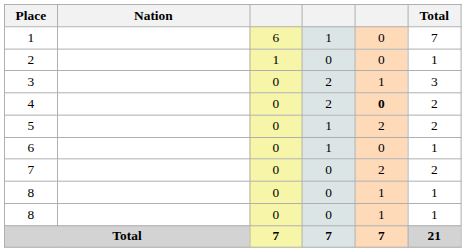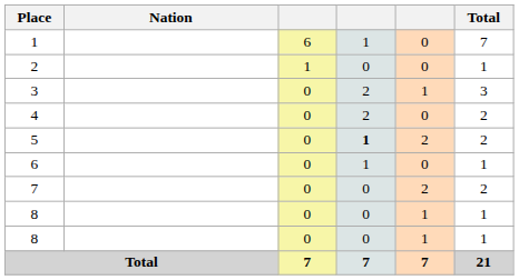4 | column 5: bold -> normal
5 | column 4: normal -> bold
